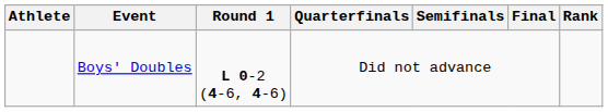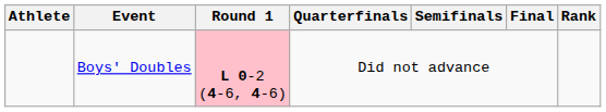Boys' Doubles | Round 1: no background -> pink background
